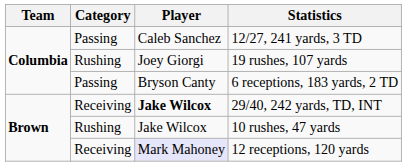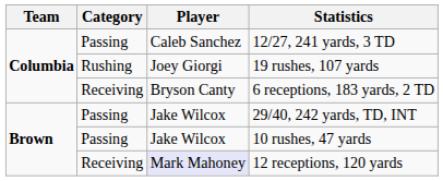6 receptions, 183 yards, 2 TD | Category: Passing -> Receiving
29/40, 242 yards, TD, INT | Category: Receiving -> Passing
29/40, 242 yards, TD, INT | Player: bold -> normal
10 rushes, 47 yards | Category: Rushing -> Passing
